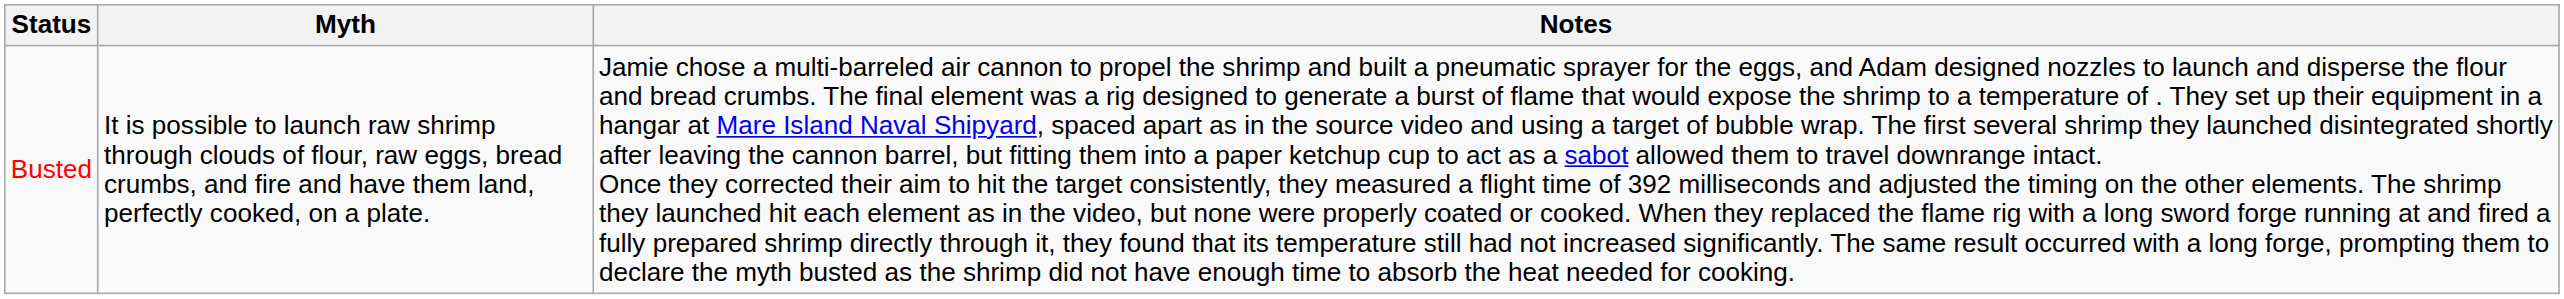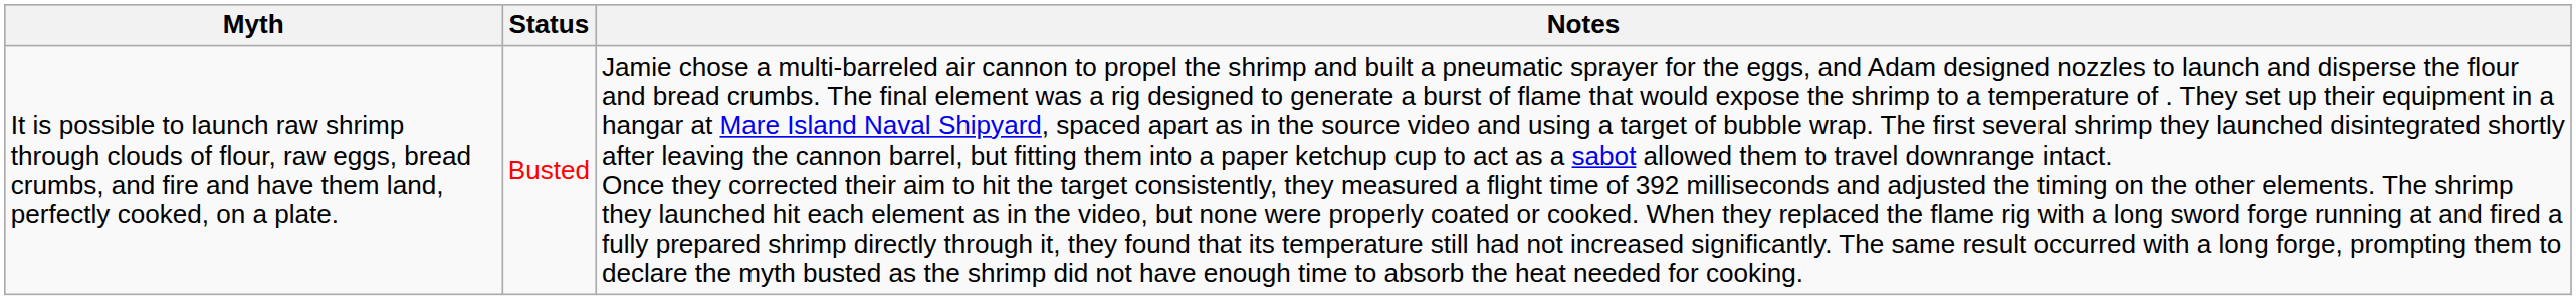columns swapped: Myth <-> Status
